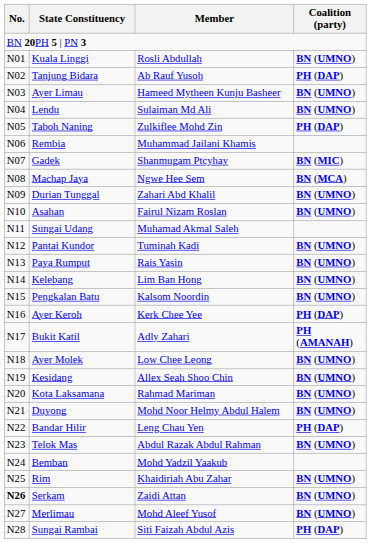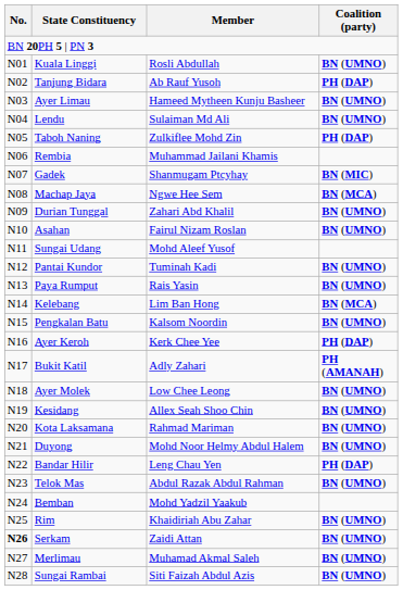Sungai Udang | Member: Muhamad Akmal Saleh -> Mohd Aleef Yusof
Kelebang | Coalition (party): BN (UMNO) -> BN (MCA)
Merlimau | Member: Mohd Aleef Yusof -> Muhamad Akmal Saleh
Sungai Rambai | Coalition (party): PH (DAP) -> BN (UMNO)
